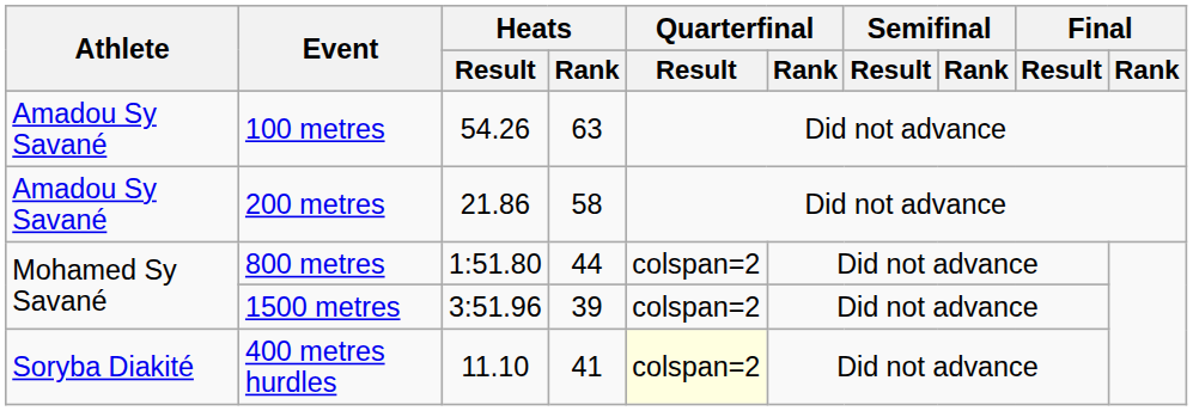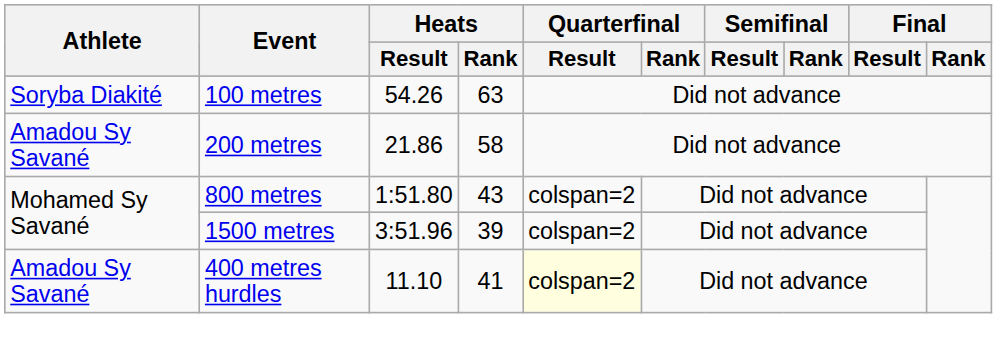100 metres | Athlete: Amadou Sy Savané -> Soryba Diakité
800 metres | Heats / Rank: 44 -> 43
400 metres hurdles | Athlete: Soryba Diakité -> Amadou Sy Savané
